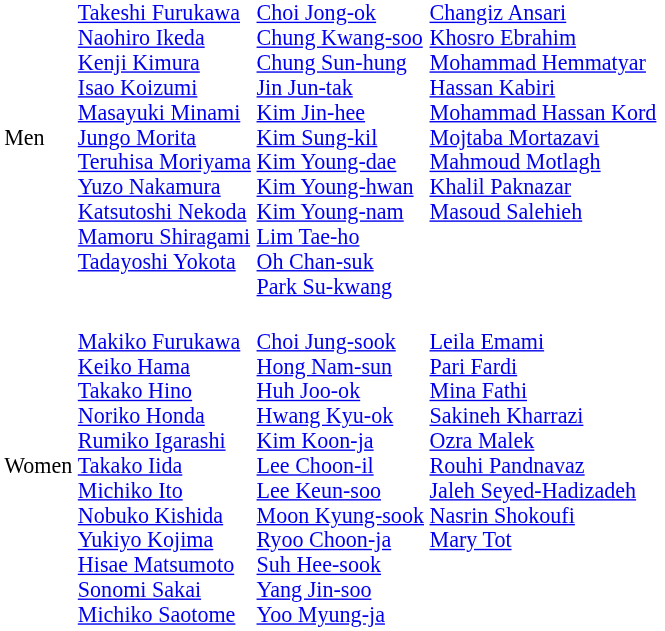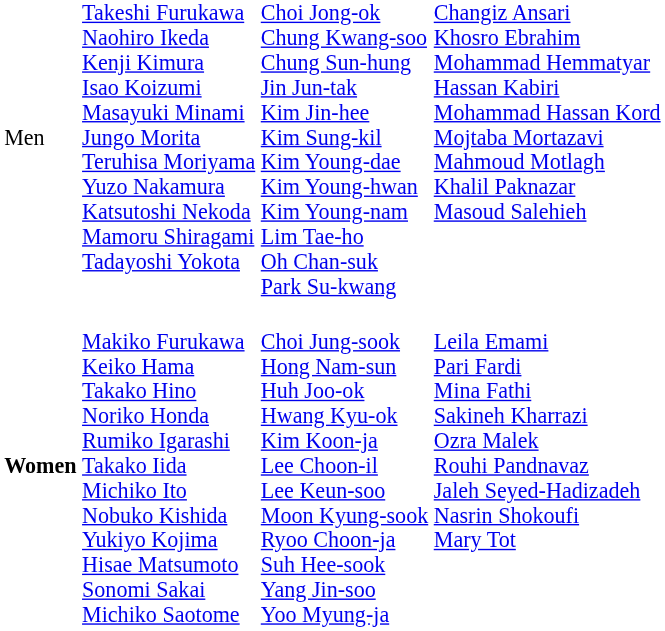Women | column 1: normal -> bold
